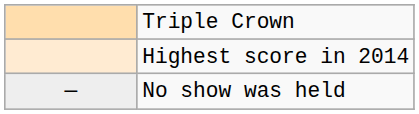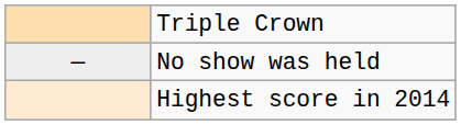rows swapped: Highest score in 2014 <-> No show was held
